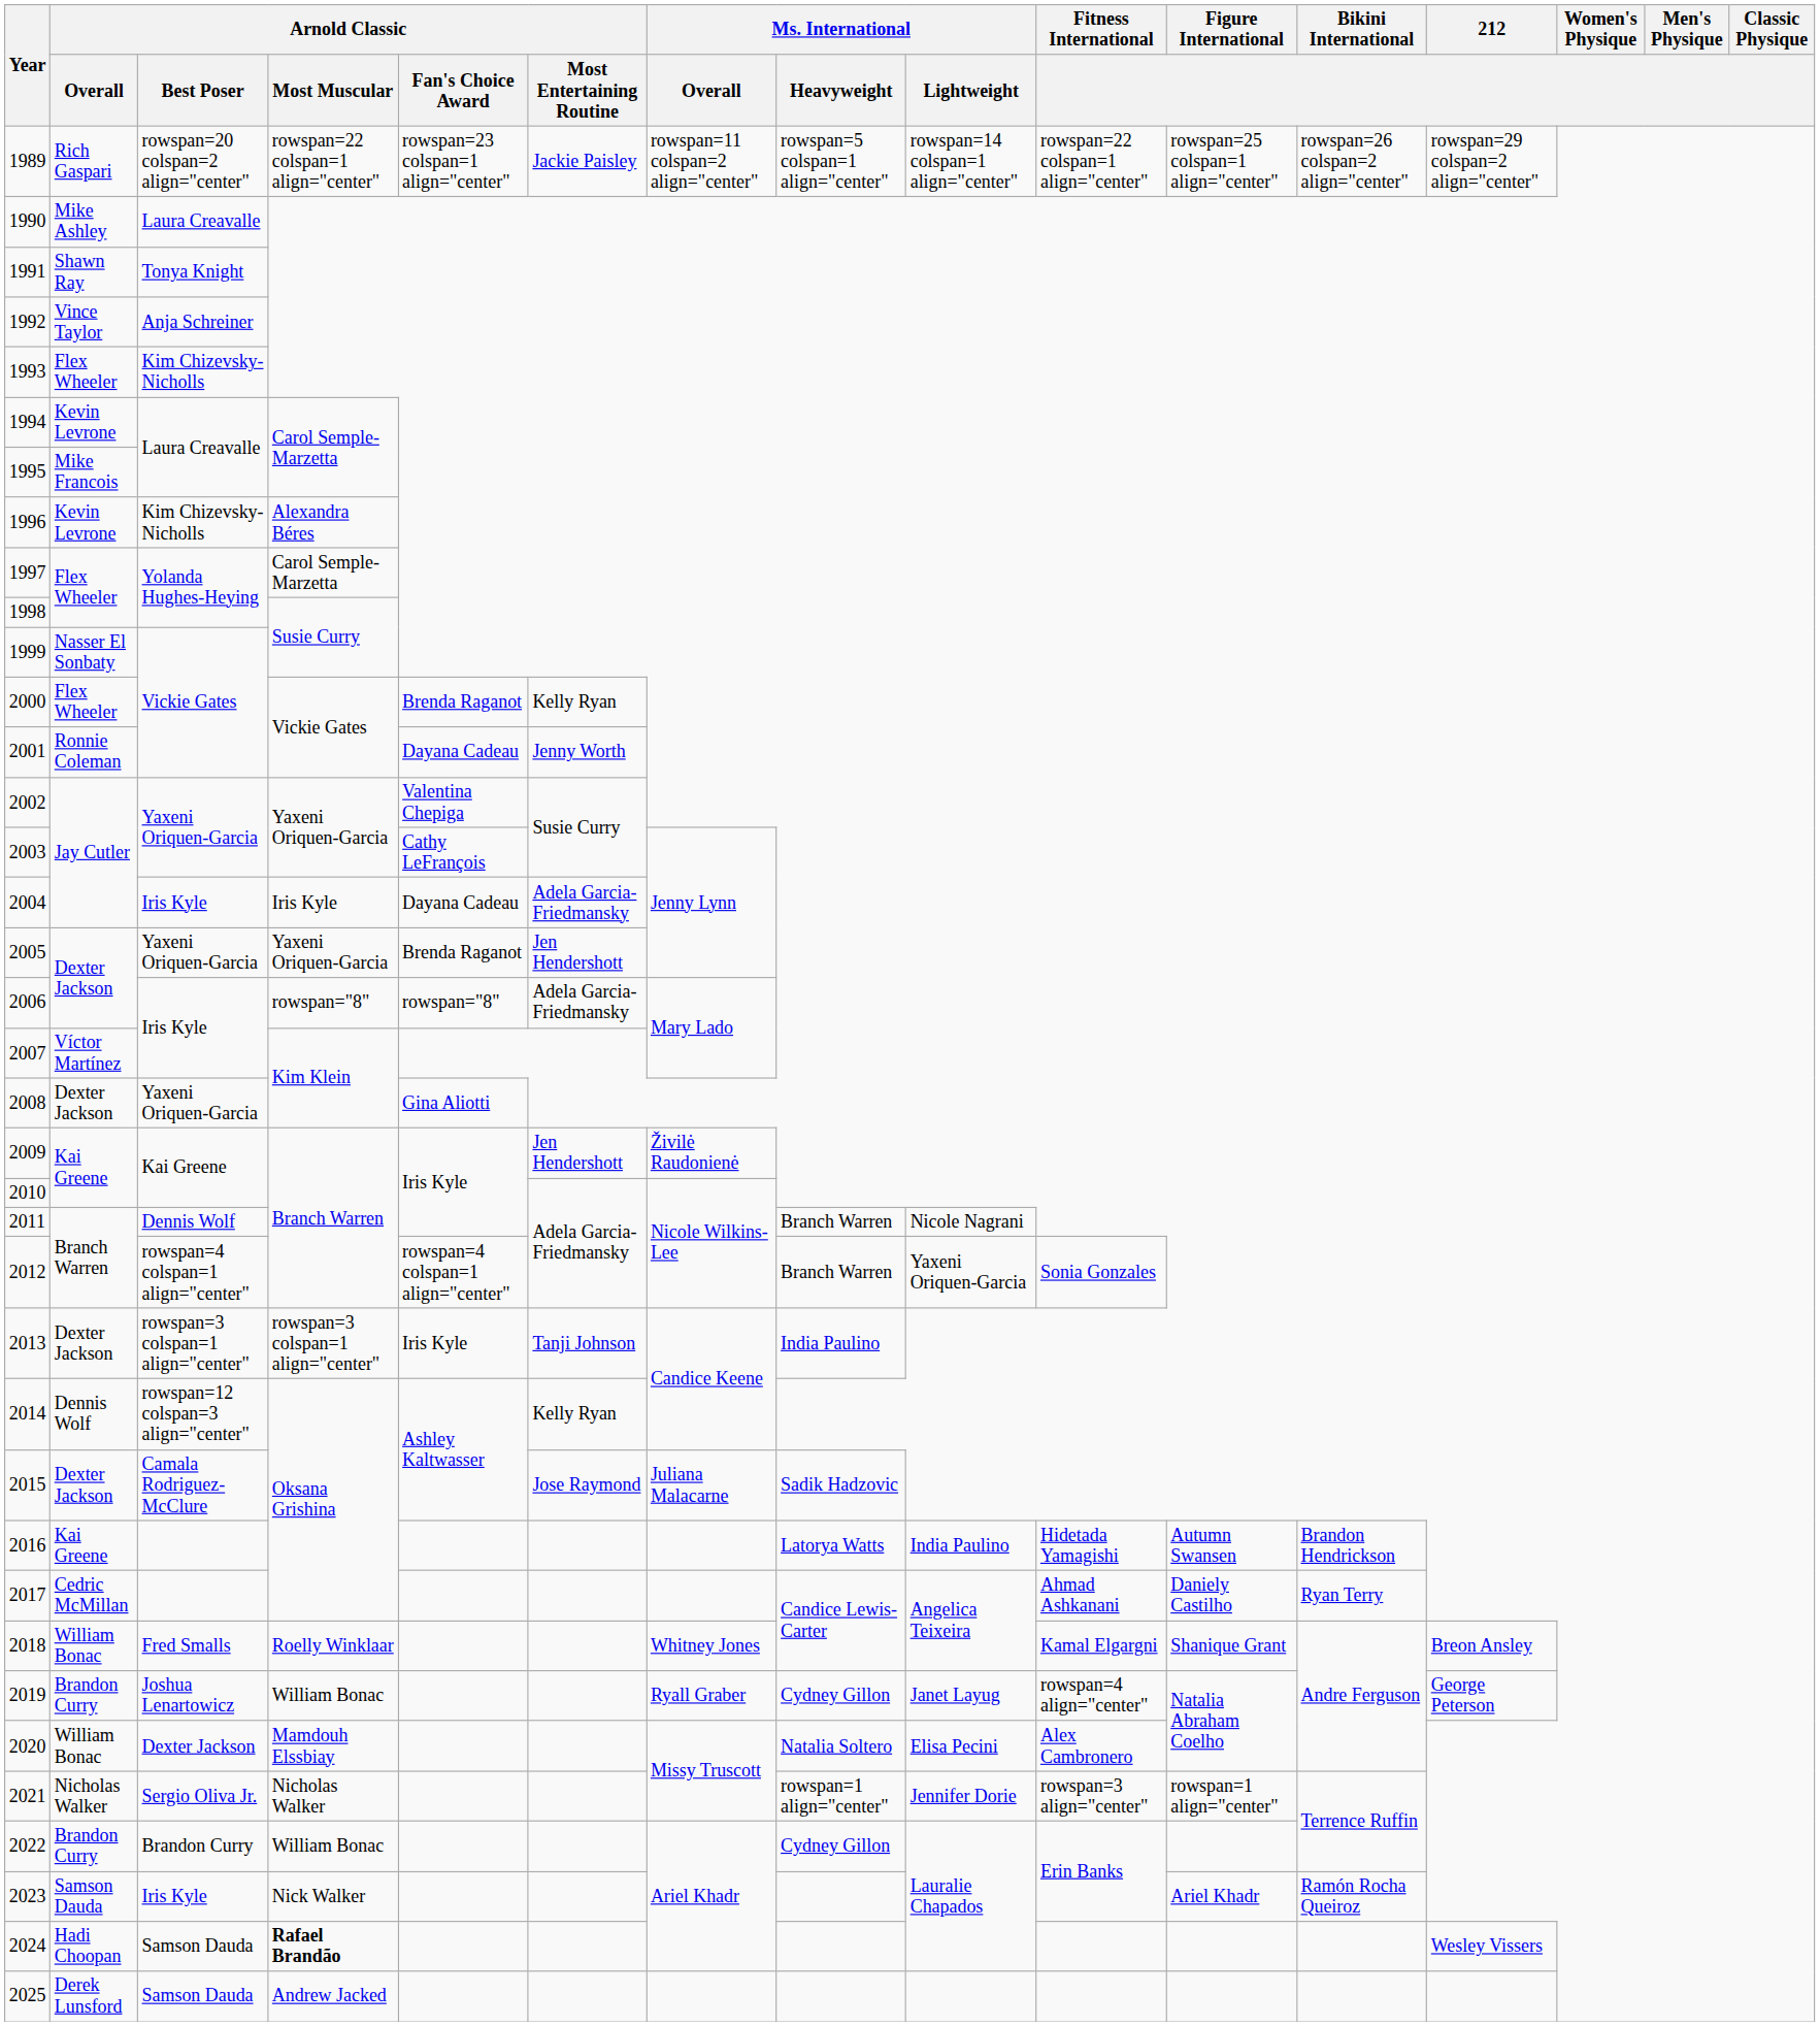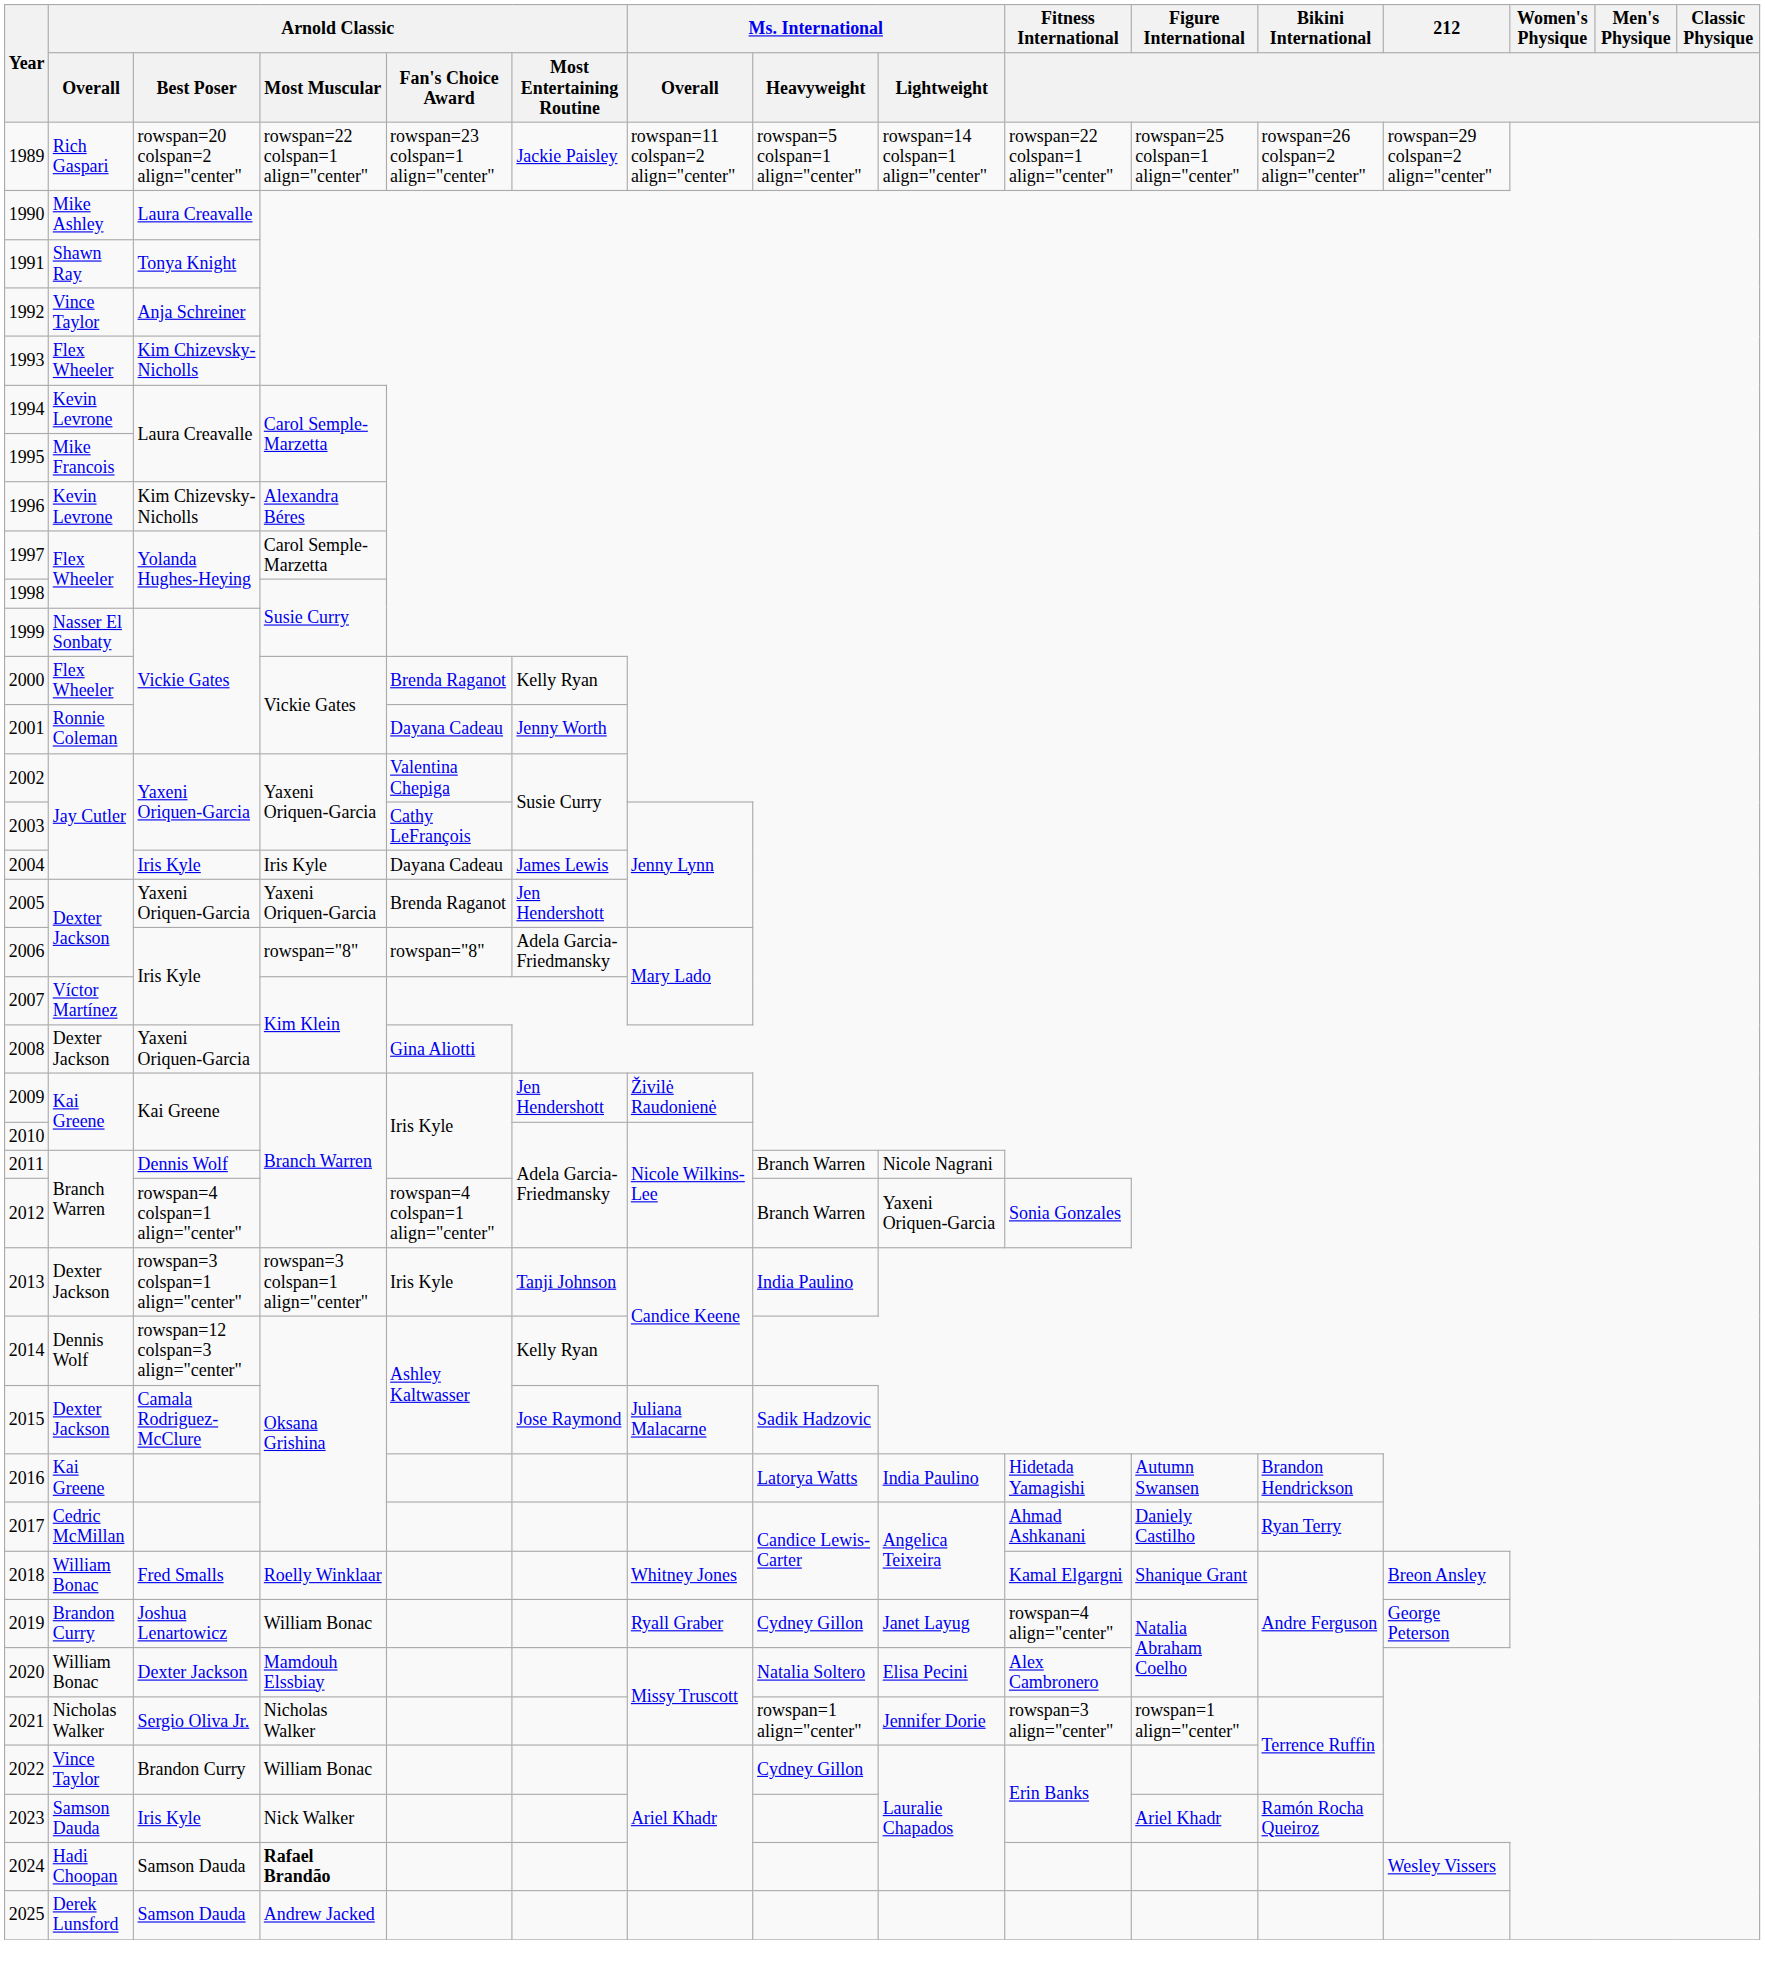2004 | Arnold Classic / Most Entertaining Routine: Adela Garcia-Friedmansky -> James Lewis
2022 | Arnold Classic / Overall: Brandon Curry -> Vince Taylor
